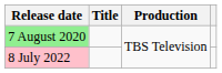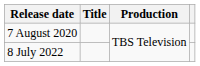7 August 2020 | Release date: lightgreen background -> no background
8 July 2022 | Release date: pink background -> no background
